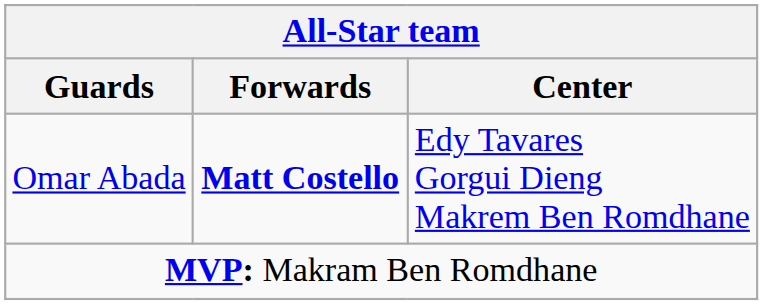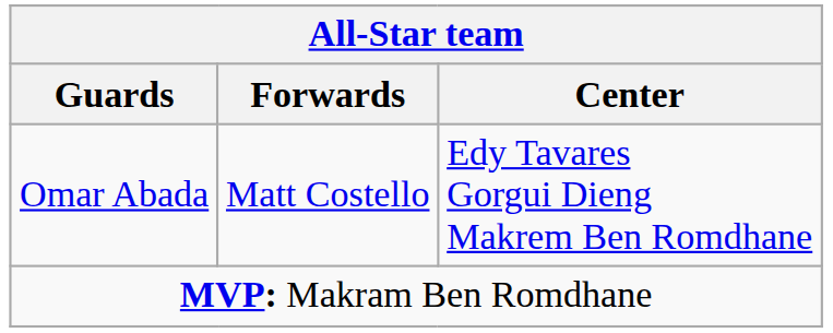Omar Abada | Forwards: bold -> normal
